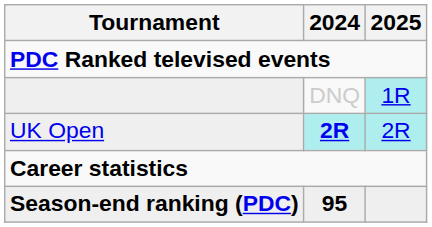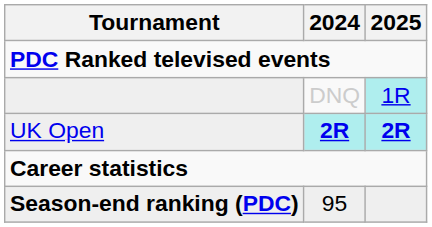UK Open | 2025: normal -> bold
Season-end ranking (PDC) | 2024: bold -> normal
